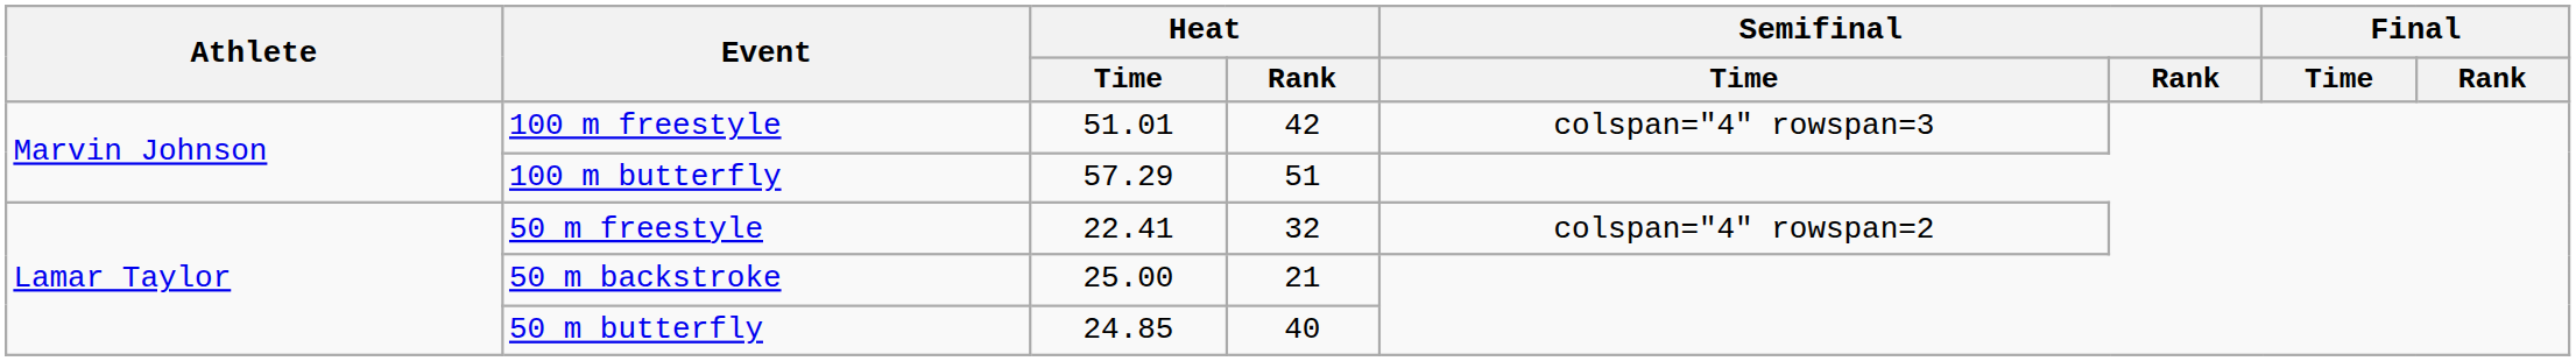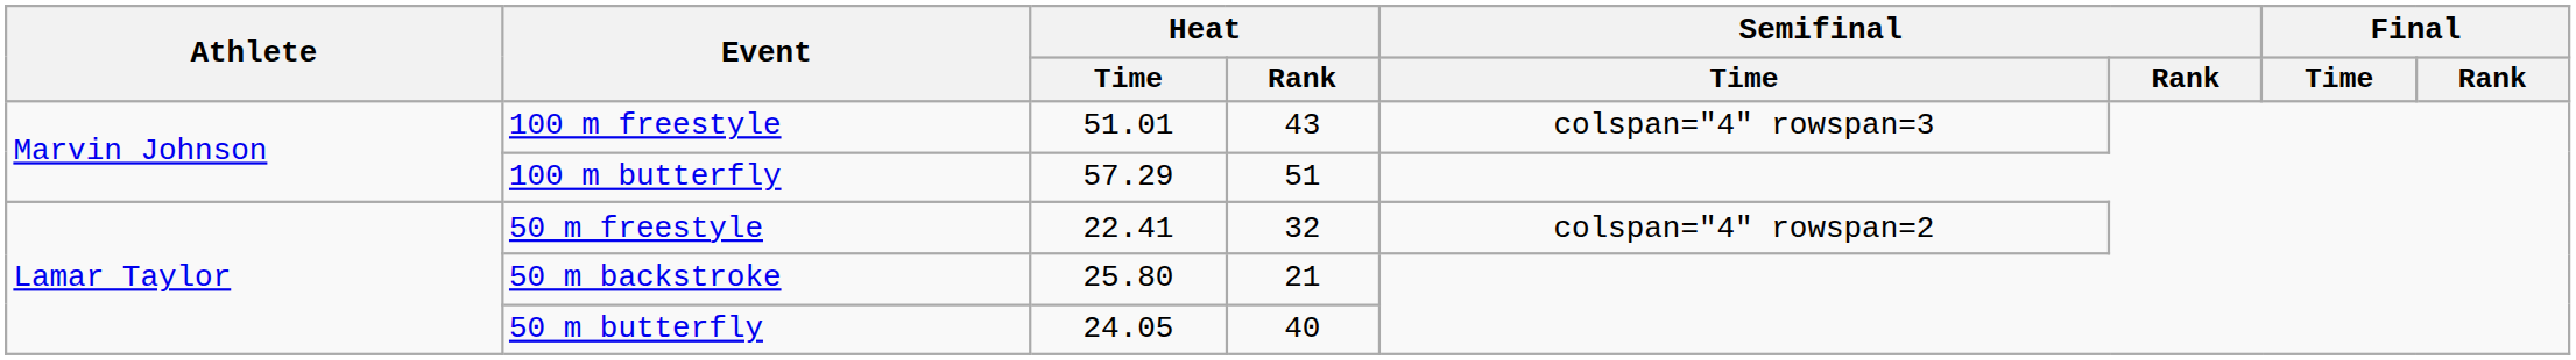100 m freestyle | Heat / Rank: 42 -> 43
50 m backstroke | Heat / Time: 25.00 -> 25.80
50 m butterfly | Heat / Time: 24.85 -> 24.05
